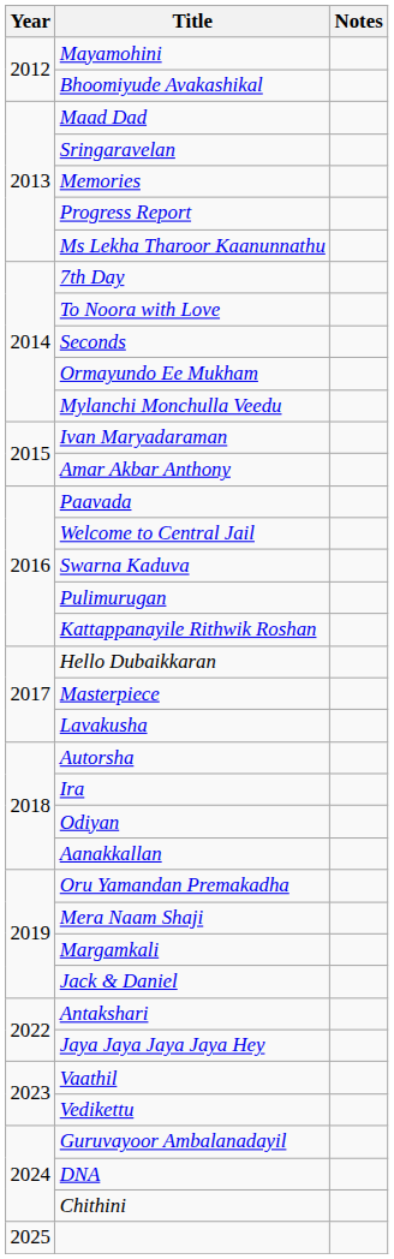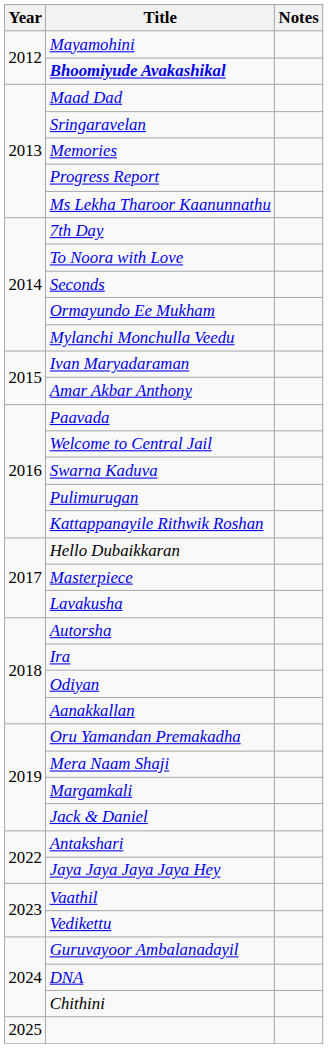Bhoomiyude Avakashikal | Title: normal -> bold
